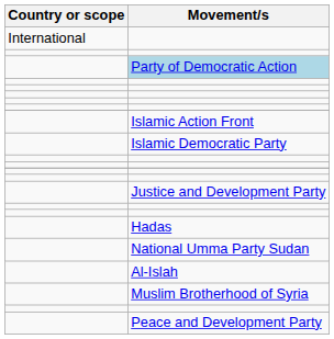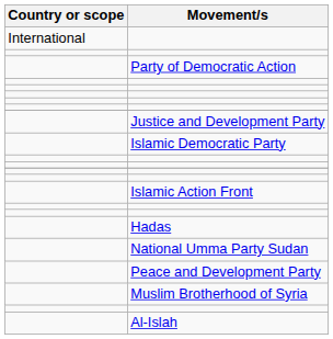row 4 | Movement/s: lightblue background -> no background
row 10 | Movement/s: Islamic Action Front -> Justice and Development Party
row 16 | Movement/s: Justice and Development Party -> Islamic Action Front
row 21 | Movement/s: Al-Islah -> Peace and Development Party
row 24 | Movement/s: Peace and Development Party -> Al-Islah
